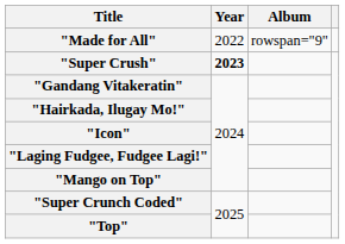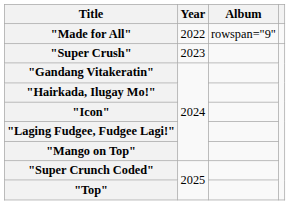"Super Crush" | Year: bold -> normal
